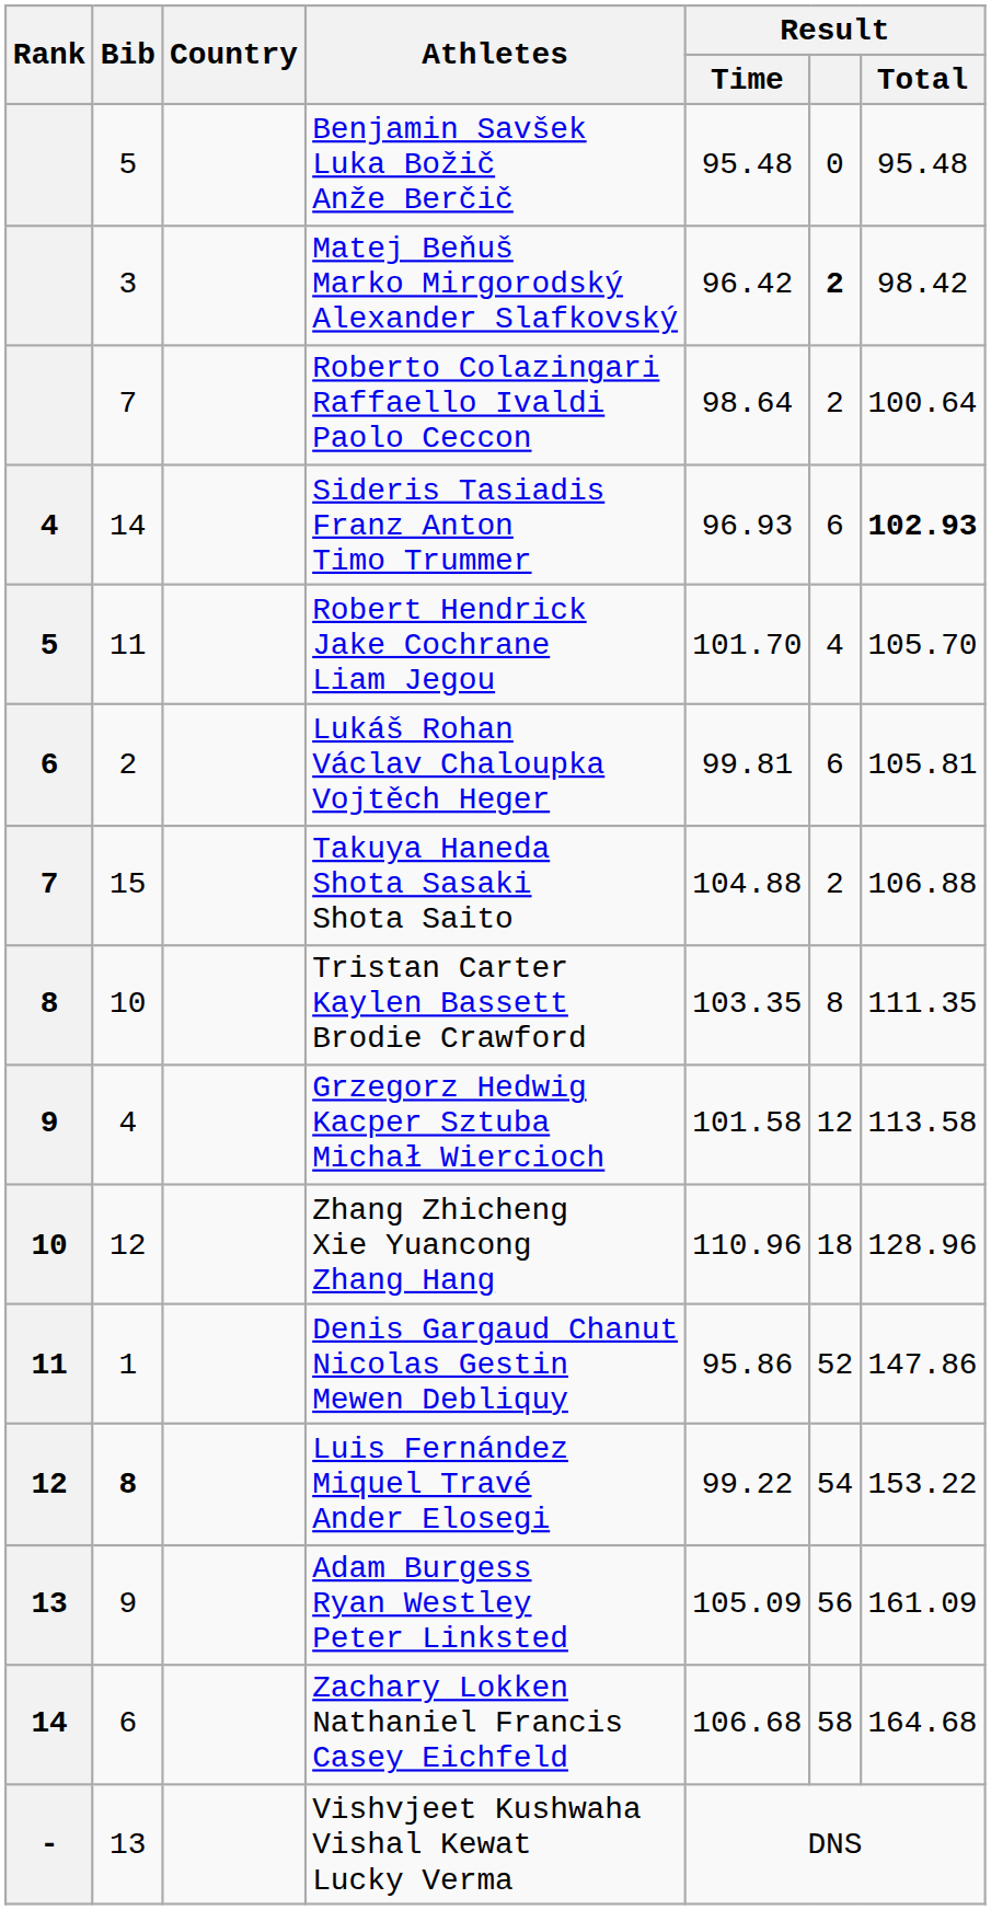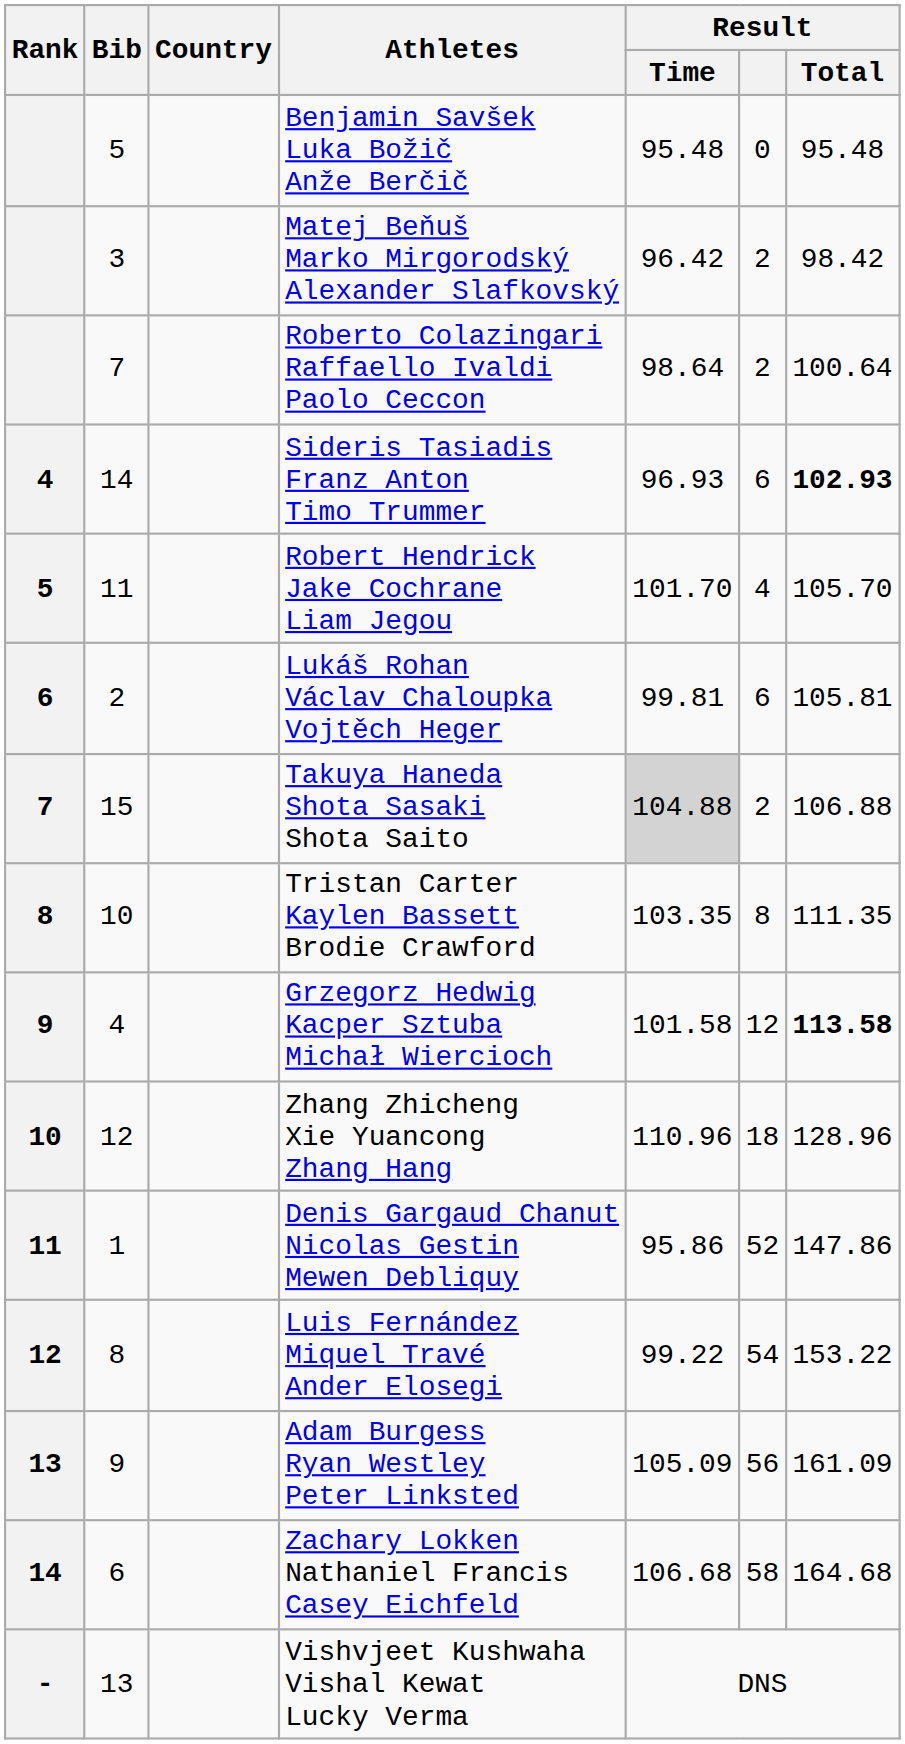Matej Beňuš Marko Mirgorodský Alexander Slafkovský | Result: bold -> normal
Takuya Haneda Shota Sasaki Shota Saito | Result / Time: no background -> lightgrey background
Grzegorz Hedwig Kacper Sztuba Michał Wiercioch | Result / Total: normal -> bold
Luis Fernández Miquel Travé Ander Elosegi | Bib: bold -> normal
